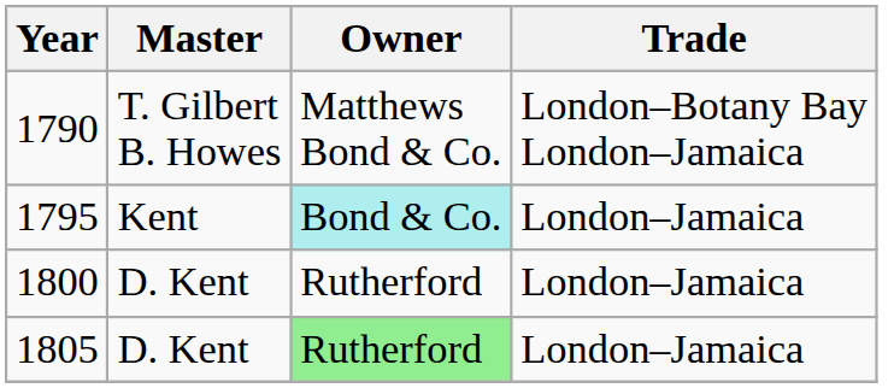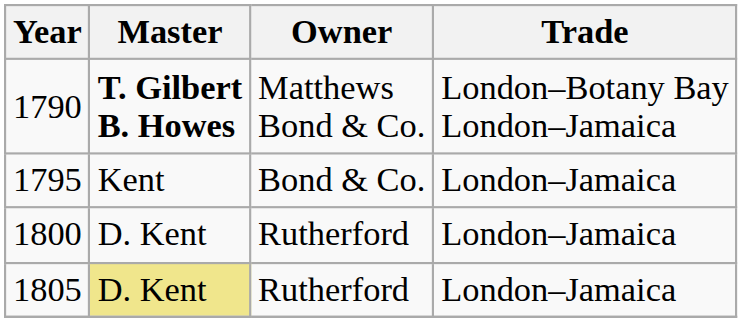1790 | Master: normal -> bold
1795 | Owner: paleturquoise background -> no background
1805 | Master: no background -> khaki background
1805 | Owner: lightgreen background -> no background
